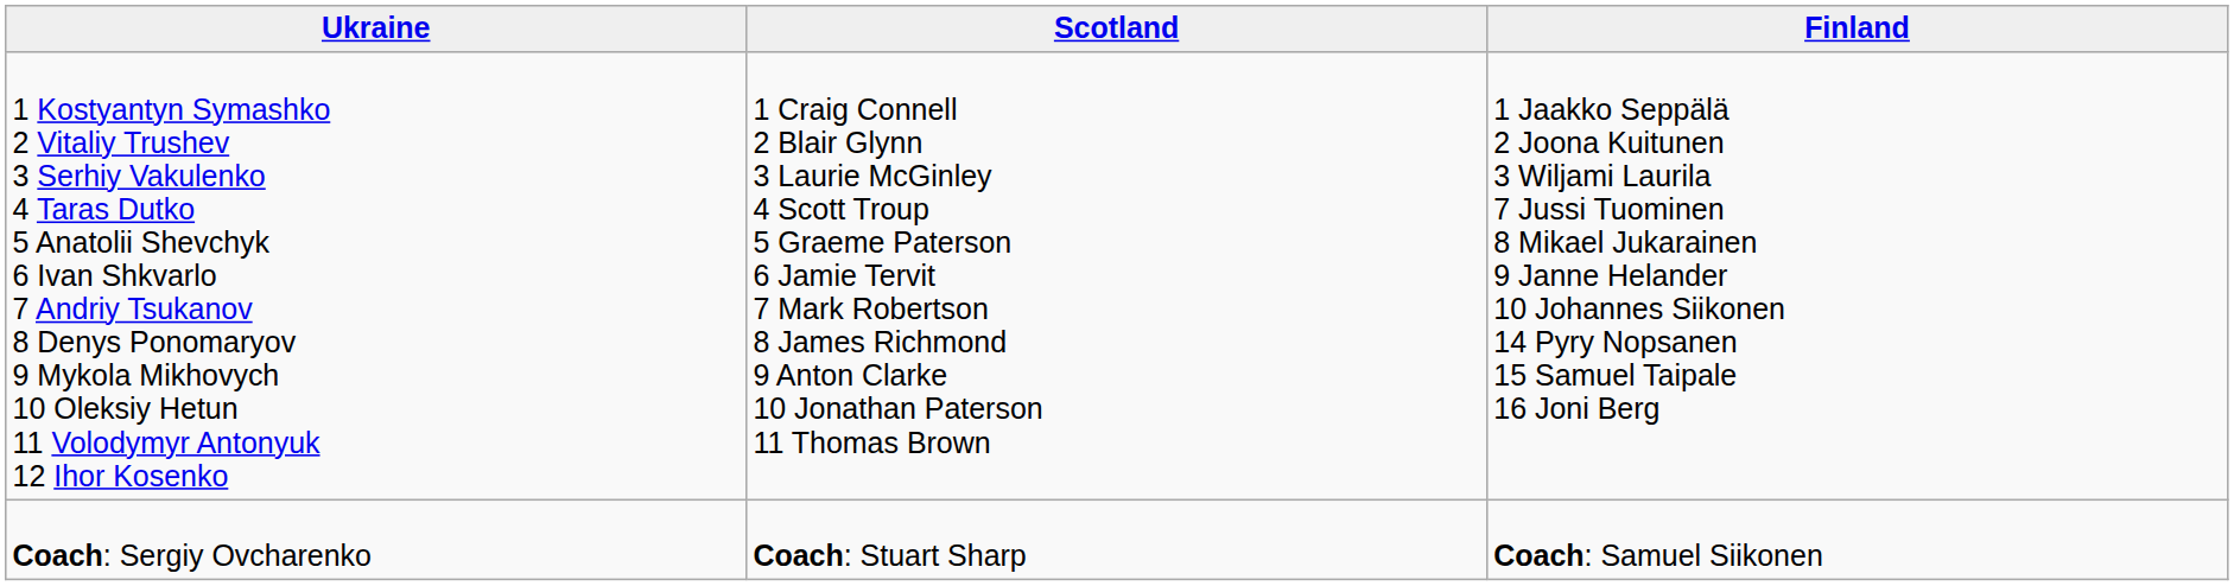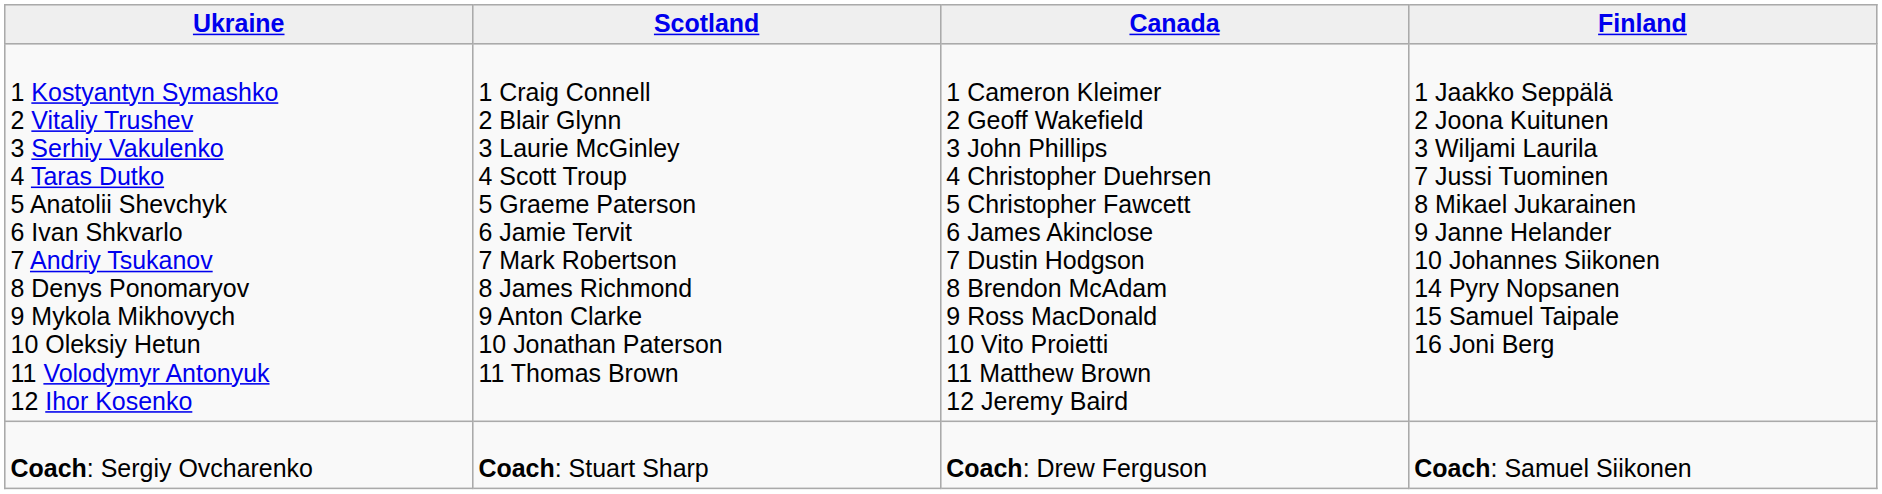+ column: Canada | 1 Cameron Kleimer 2 Geoff Wakefield 3 John Phillips 4 Christopher Duehrsen 5 Christopher Fawcett 6 James Akinclose 7 Dustin Hodgson 8 Brendon McAdam 9 Ross MacDonald 10 Vito Proietti 11 Matthew Brown 12 Jeremy Baird | Coach: Drew Ferguson
